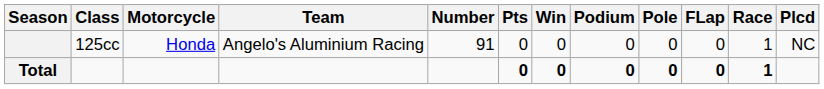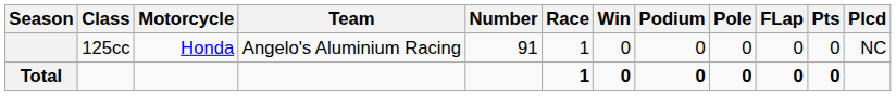columns swapped: Race <-> Pts
